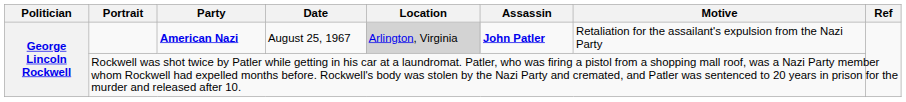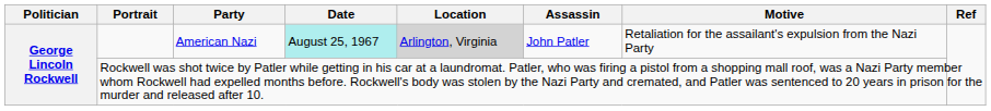row 2 | Party: bold -> normal
row 2 | Date: no background -> paleturquoise background
row 2 | Assassin: bold -> normal
